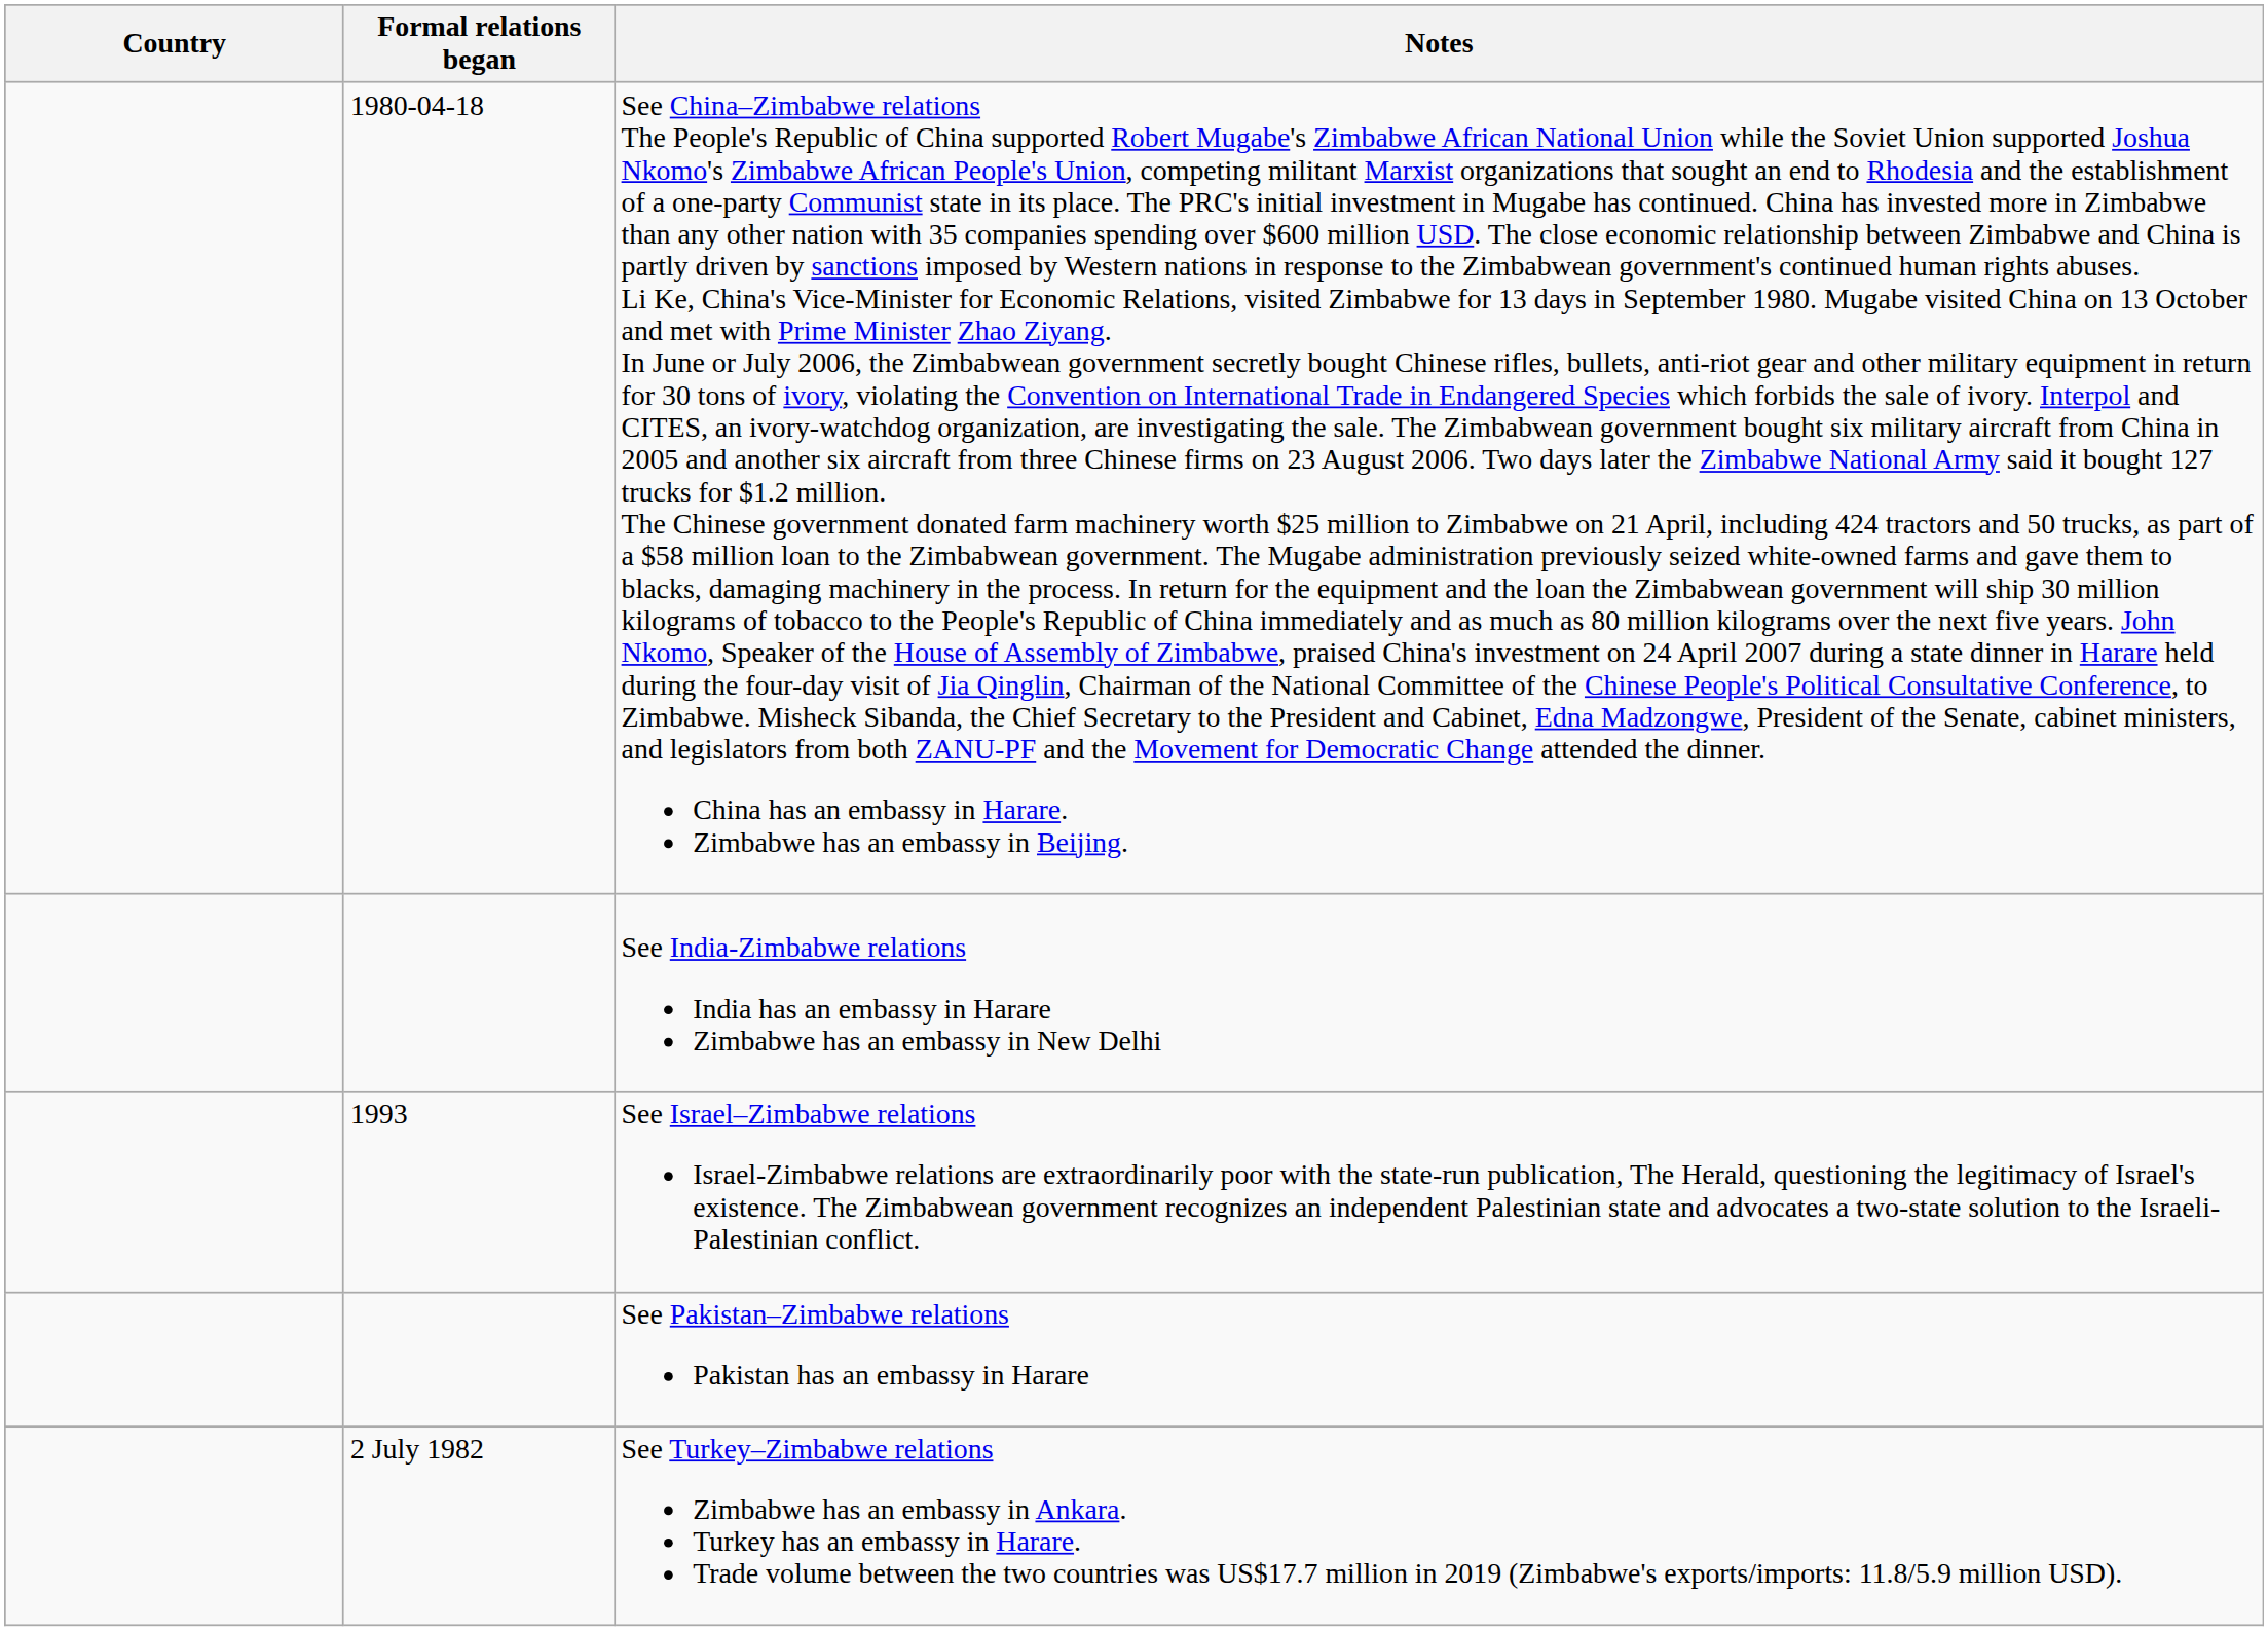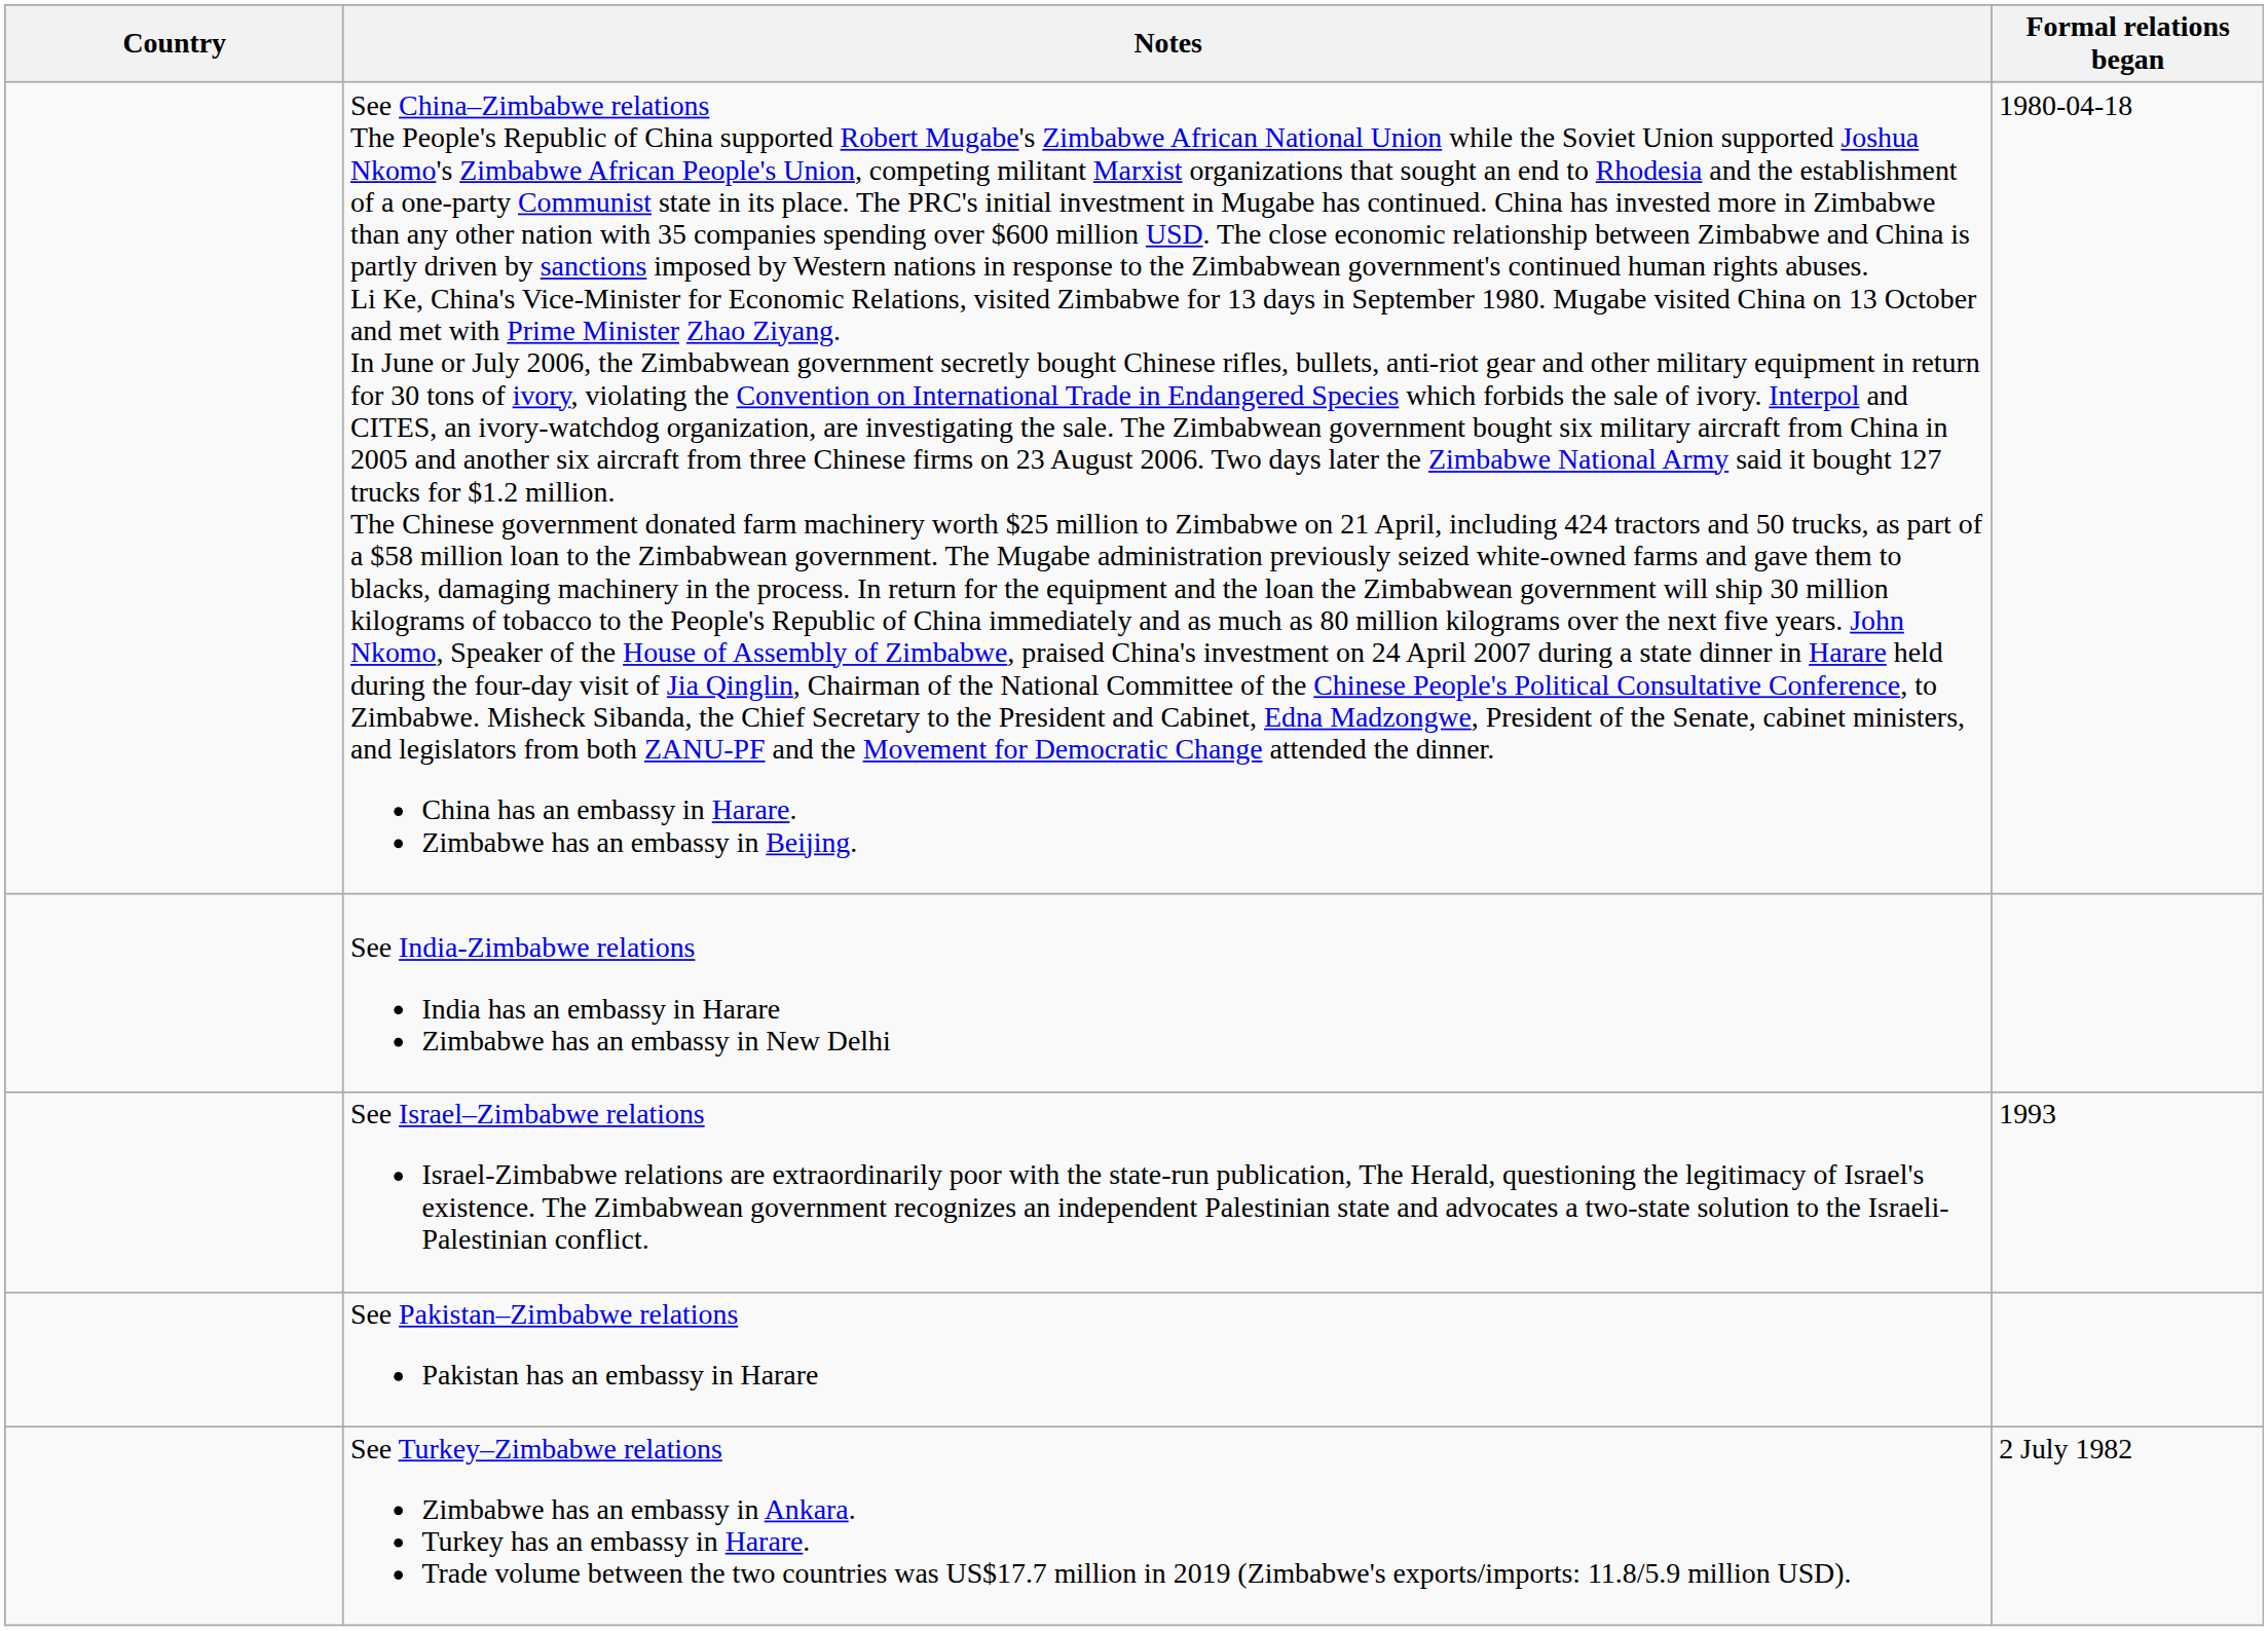columns swapped: Formal relations began <-> Notes
